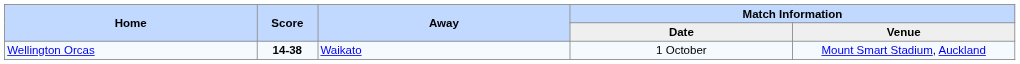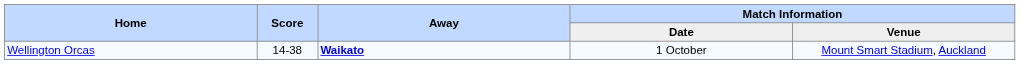Wellington Orcas | Score: bold -> normal
Wellington Orcas | Away: normal -> bold
